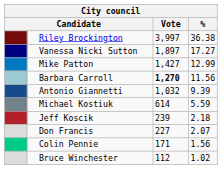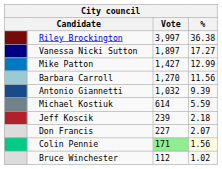Barbara Carroll | Vote: bold -> normal
Colin Pennie | Vote: no background -> lightgreen background
Colin Pennie | %: no background -> lightyellow background
